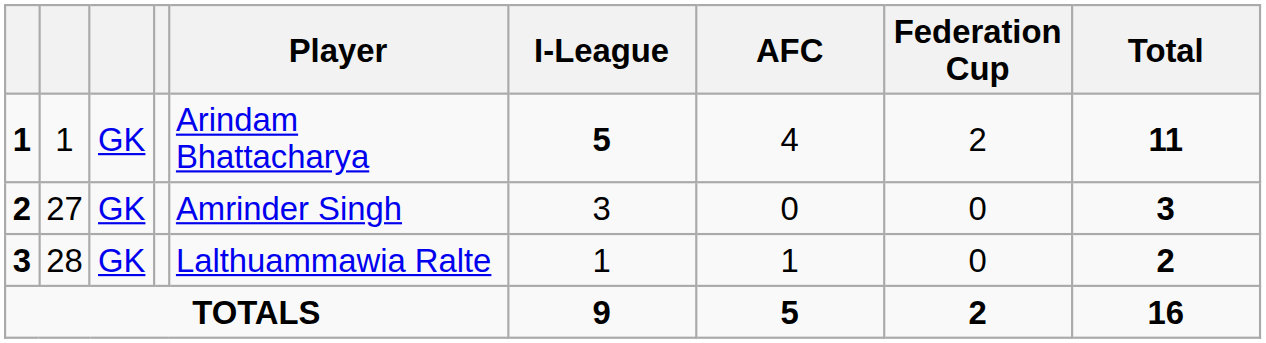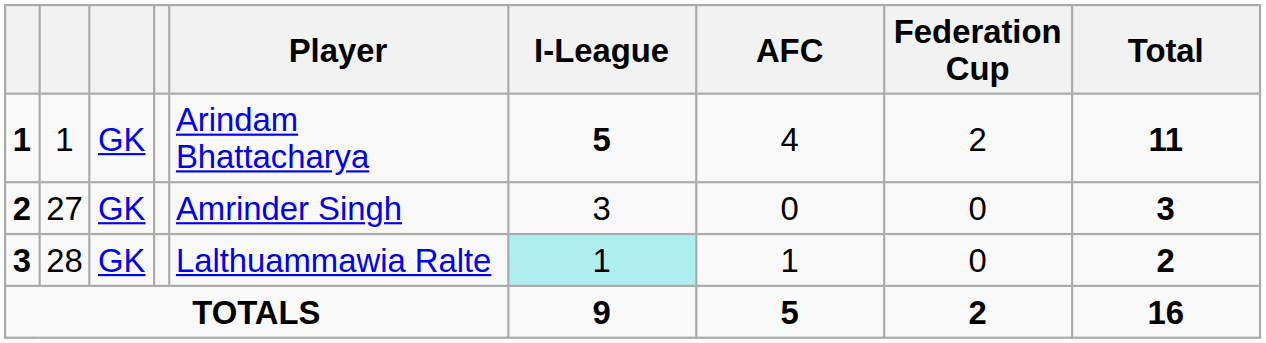row 4 | I-League: no background -> paleturquoise background
